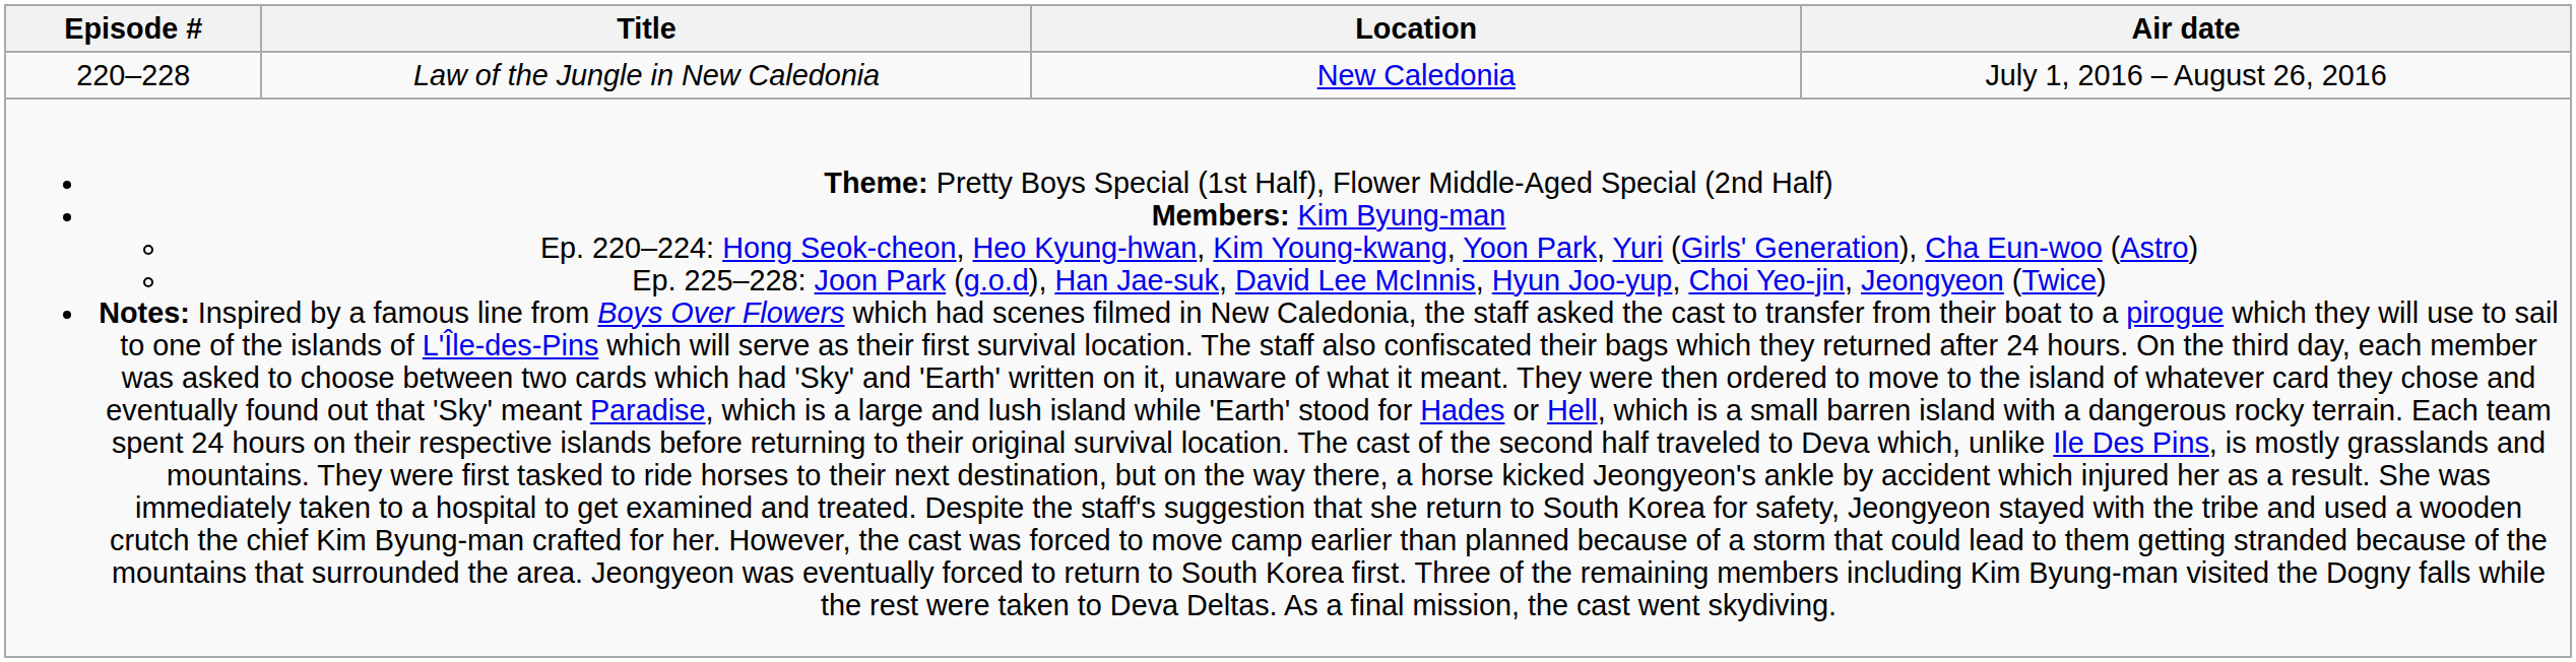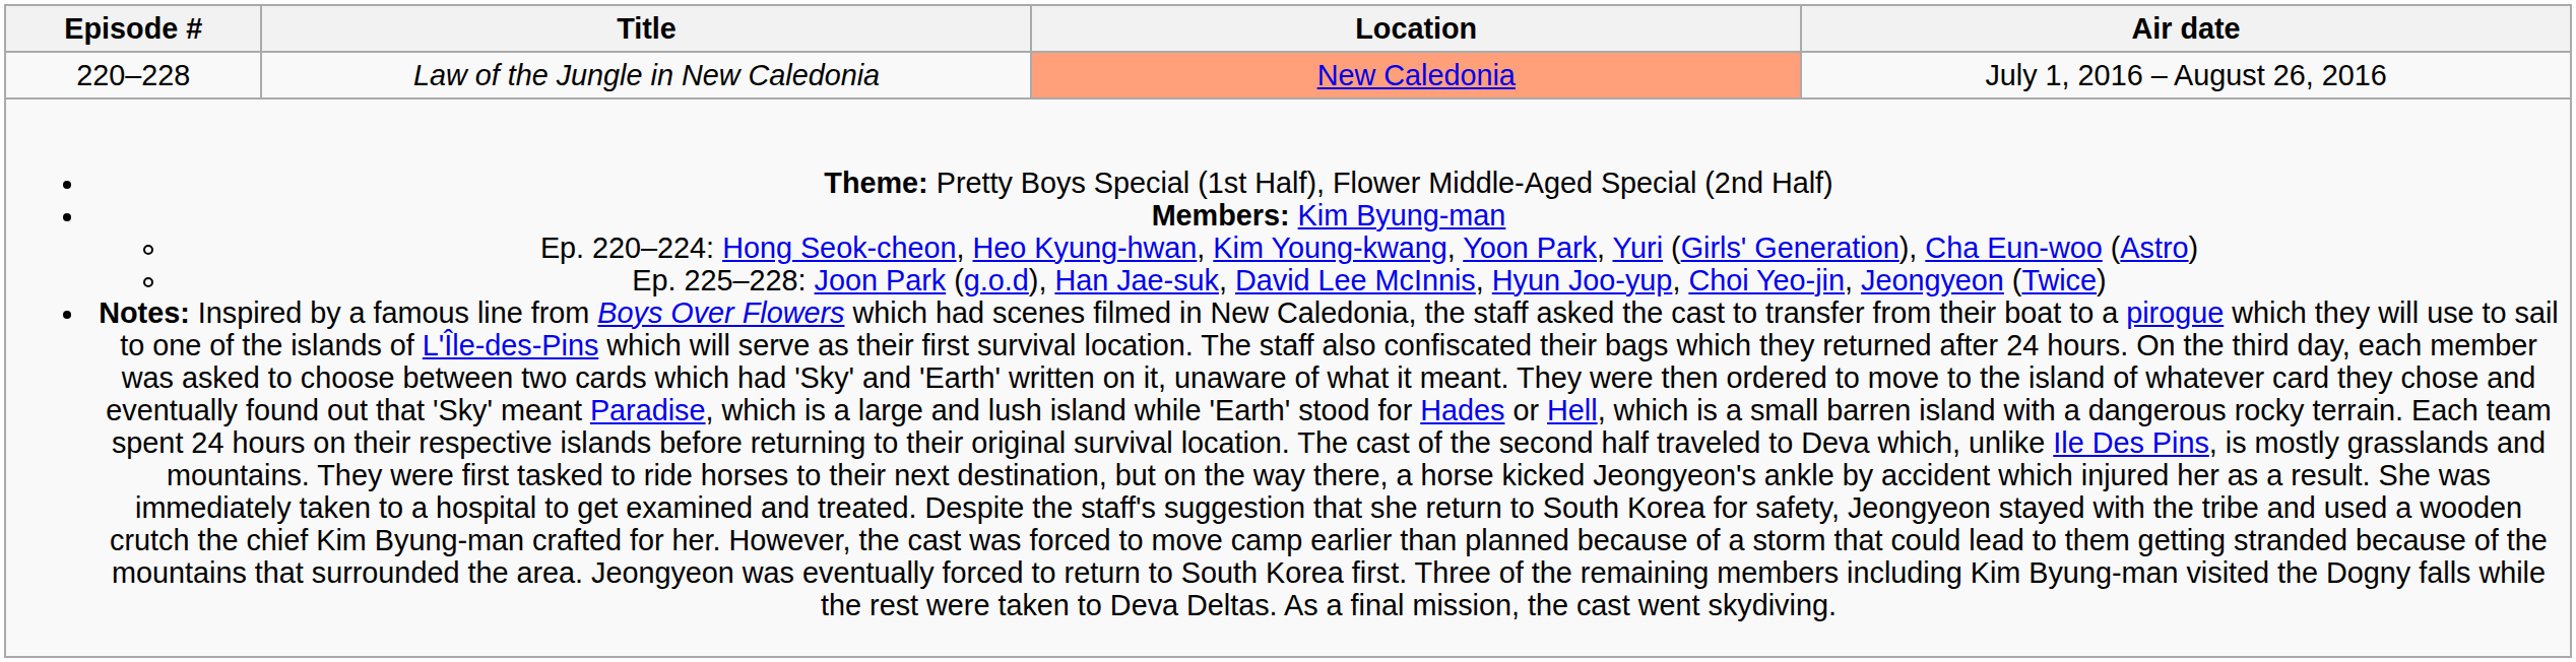220–228 | Location: no background -> lightsalmon background
